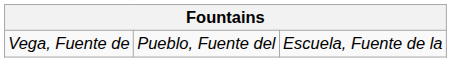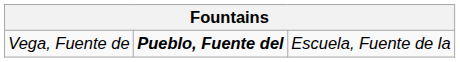Vega, Fuente de | column 2: normal -> bold
